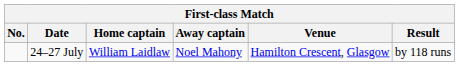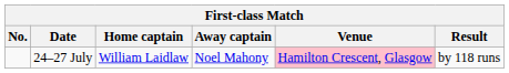24–27 July | Venue: no background -> pink background
